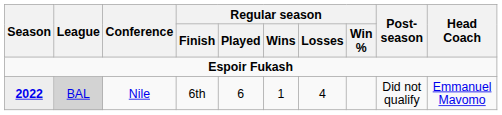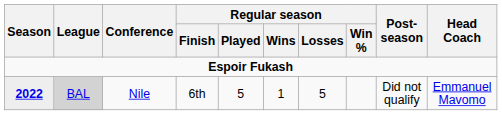2022 | Regular season / Played: 6 -> 5
2022 | Regular season / Losses: 4 -> 5
